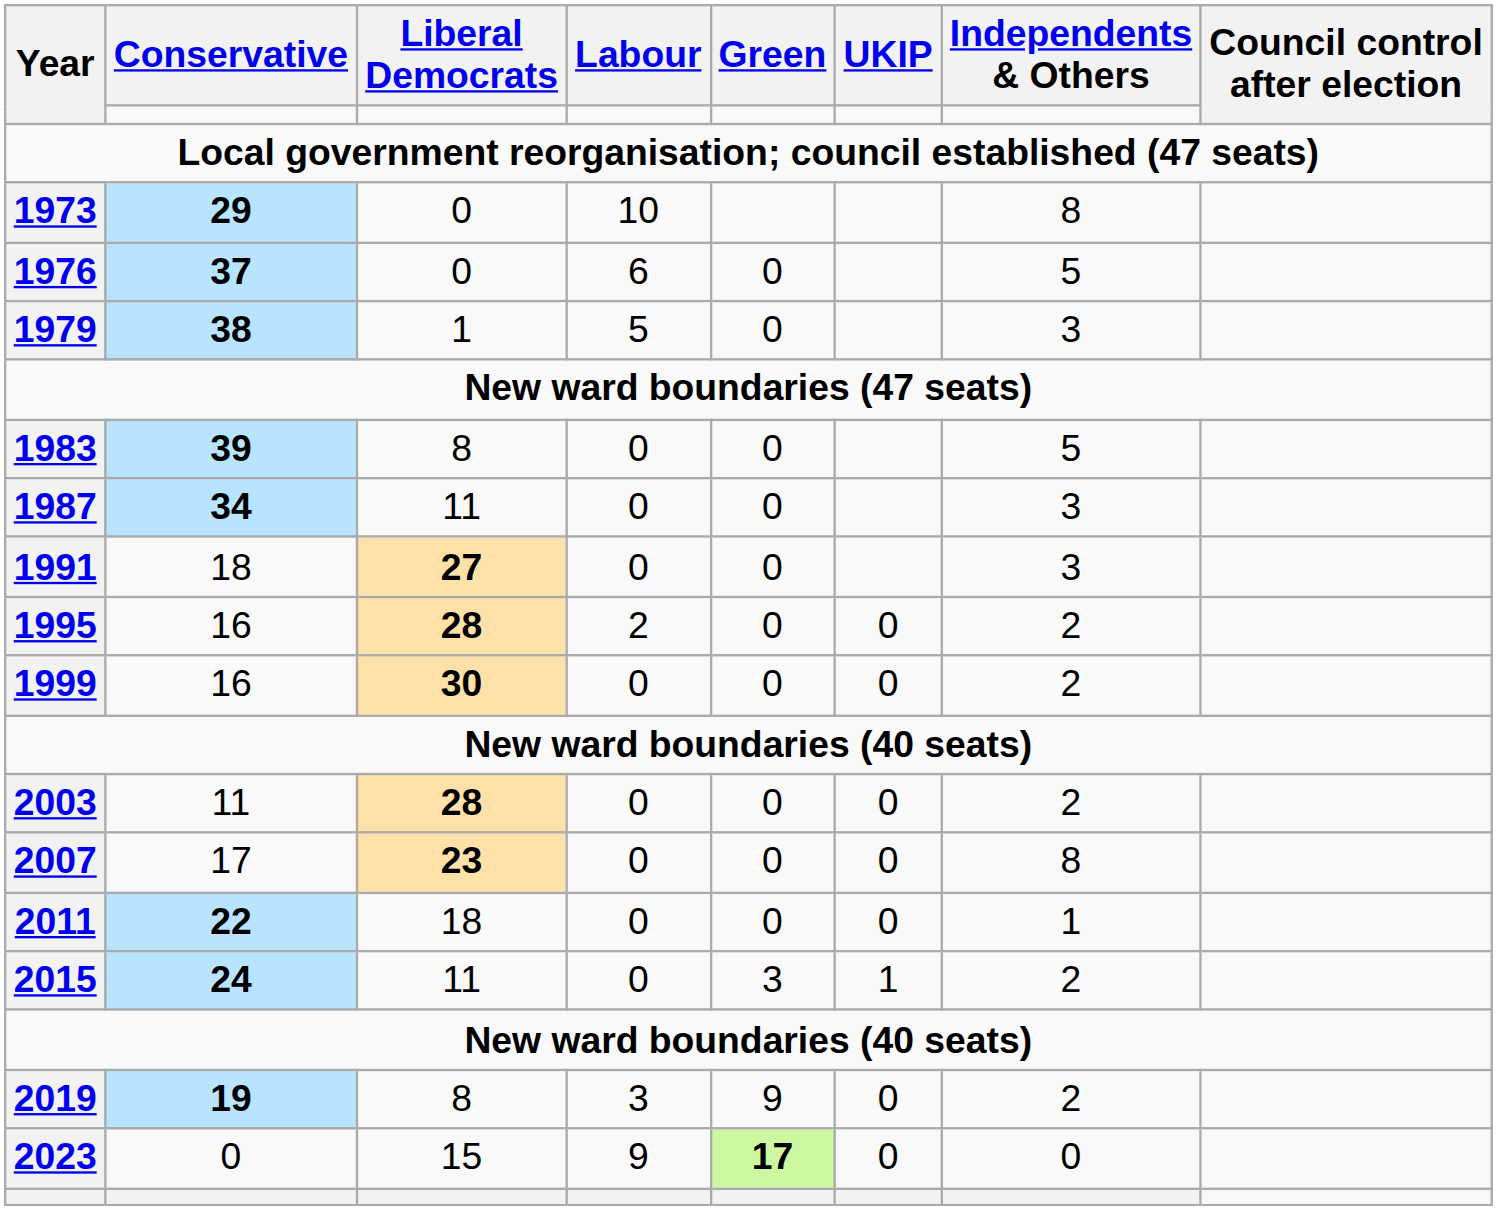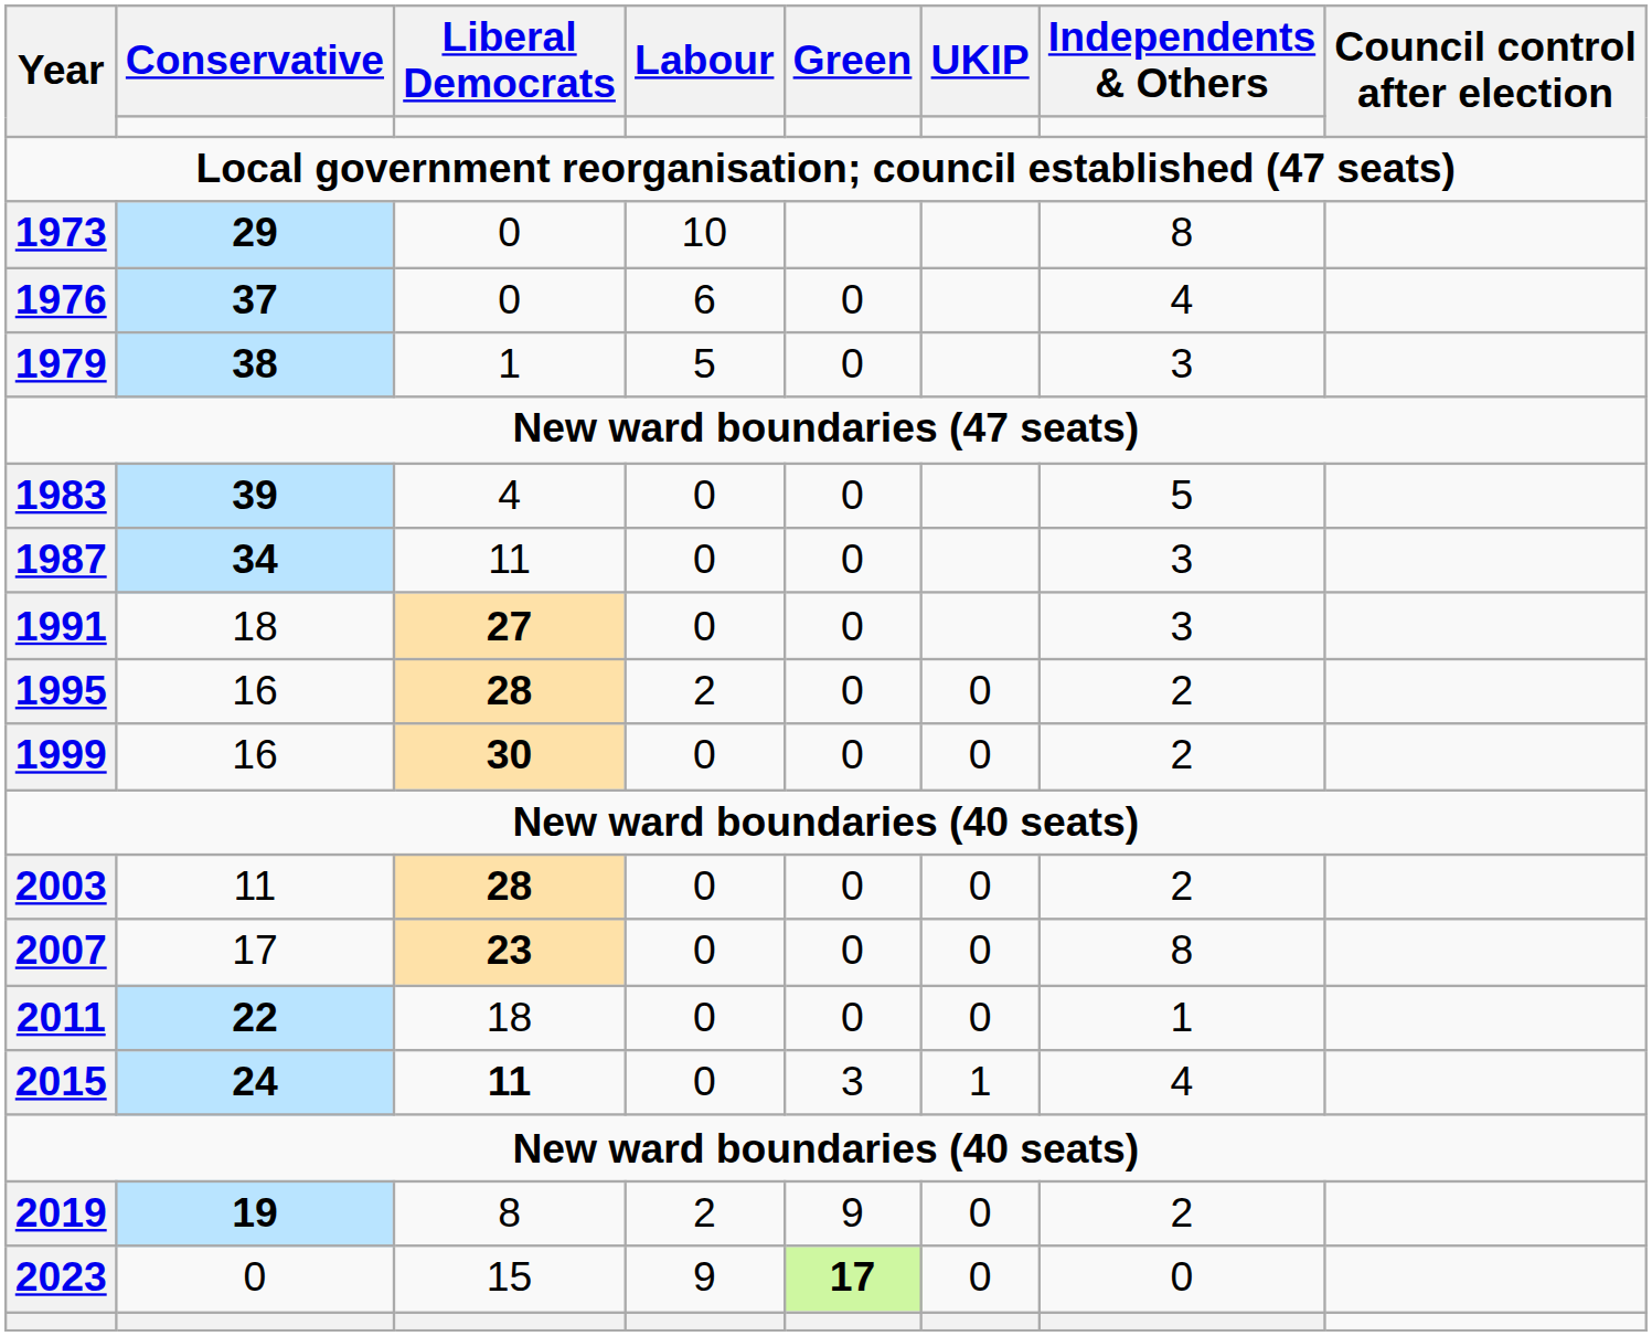1976 | Independents & Others: 5 -> 4
1983 | Liberal Democrats: 8 -> 4
2015 | Liberal Democrats: normal -> bold
2015 | Independents & Others: 2 -> 4
2019 | Labour: 3 -> 2
